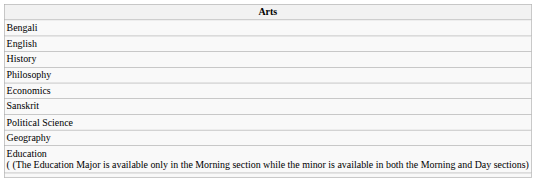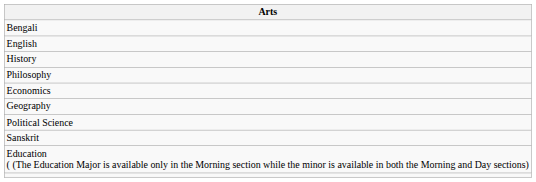row 7 | column 1: Sanskrit -> Geography
row 9 | column 1: Geography -> Sanskrit
